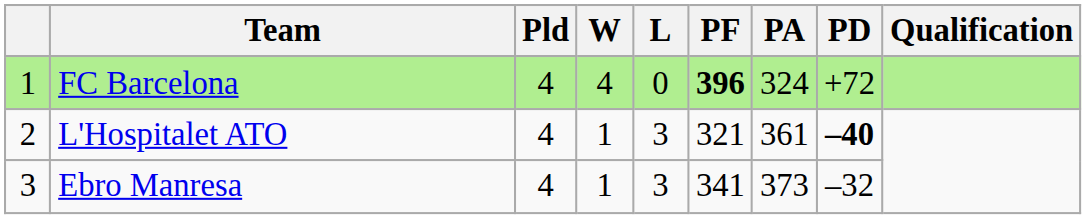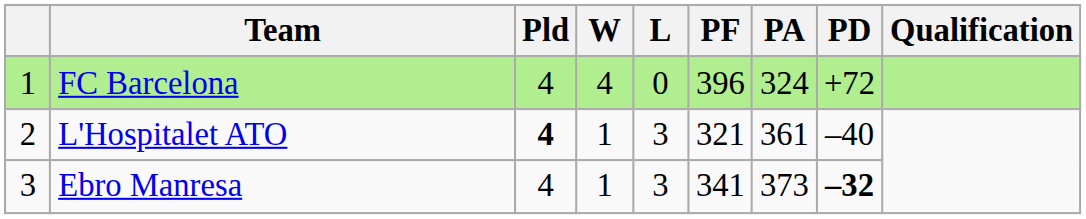FC Barcelona | PF: bold -> normal
L'Hospitalet ATO | Pld: normal -> bold
L'Hospitalet ATO | PD: bold -> normal
Ebro Manresa | PD: normal -> bold
